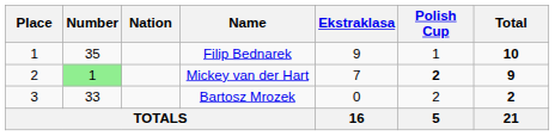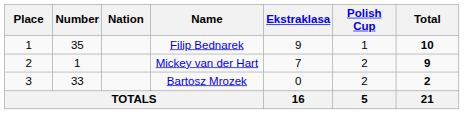Mickey van der Hart | Number: lightgreen background -> no background
Mickey van der Hart | Polish Cup: bold -> normal
